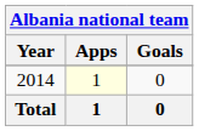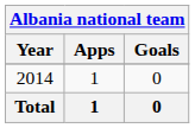2014 | Apps: lightyellow background -> no background
